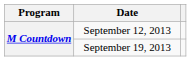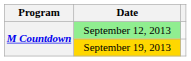September 12, 2013 | Date: no background -> lightgreen background
September 19, 2013 | Date: no background -> gold background
